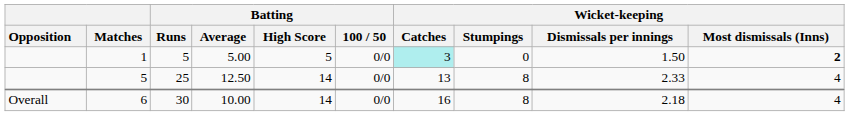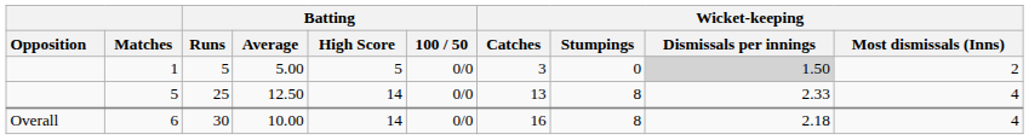1 | Wicket-keeping / Catches: paleturquoise background -> no background
1 | Wicket-keeping / Dismissals per innings: no background -> lightgrey background
1 | Wicket-keeping / Most dismissals (Inns): bold -> normal
